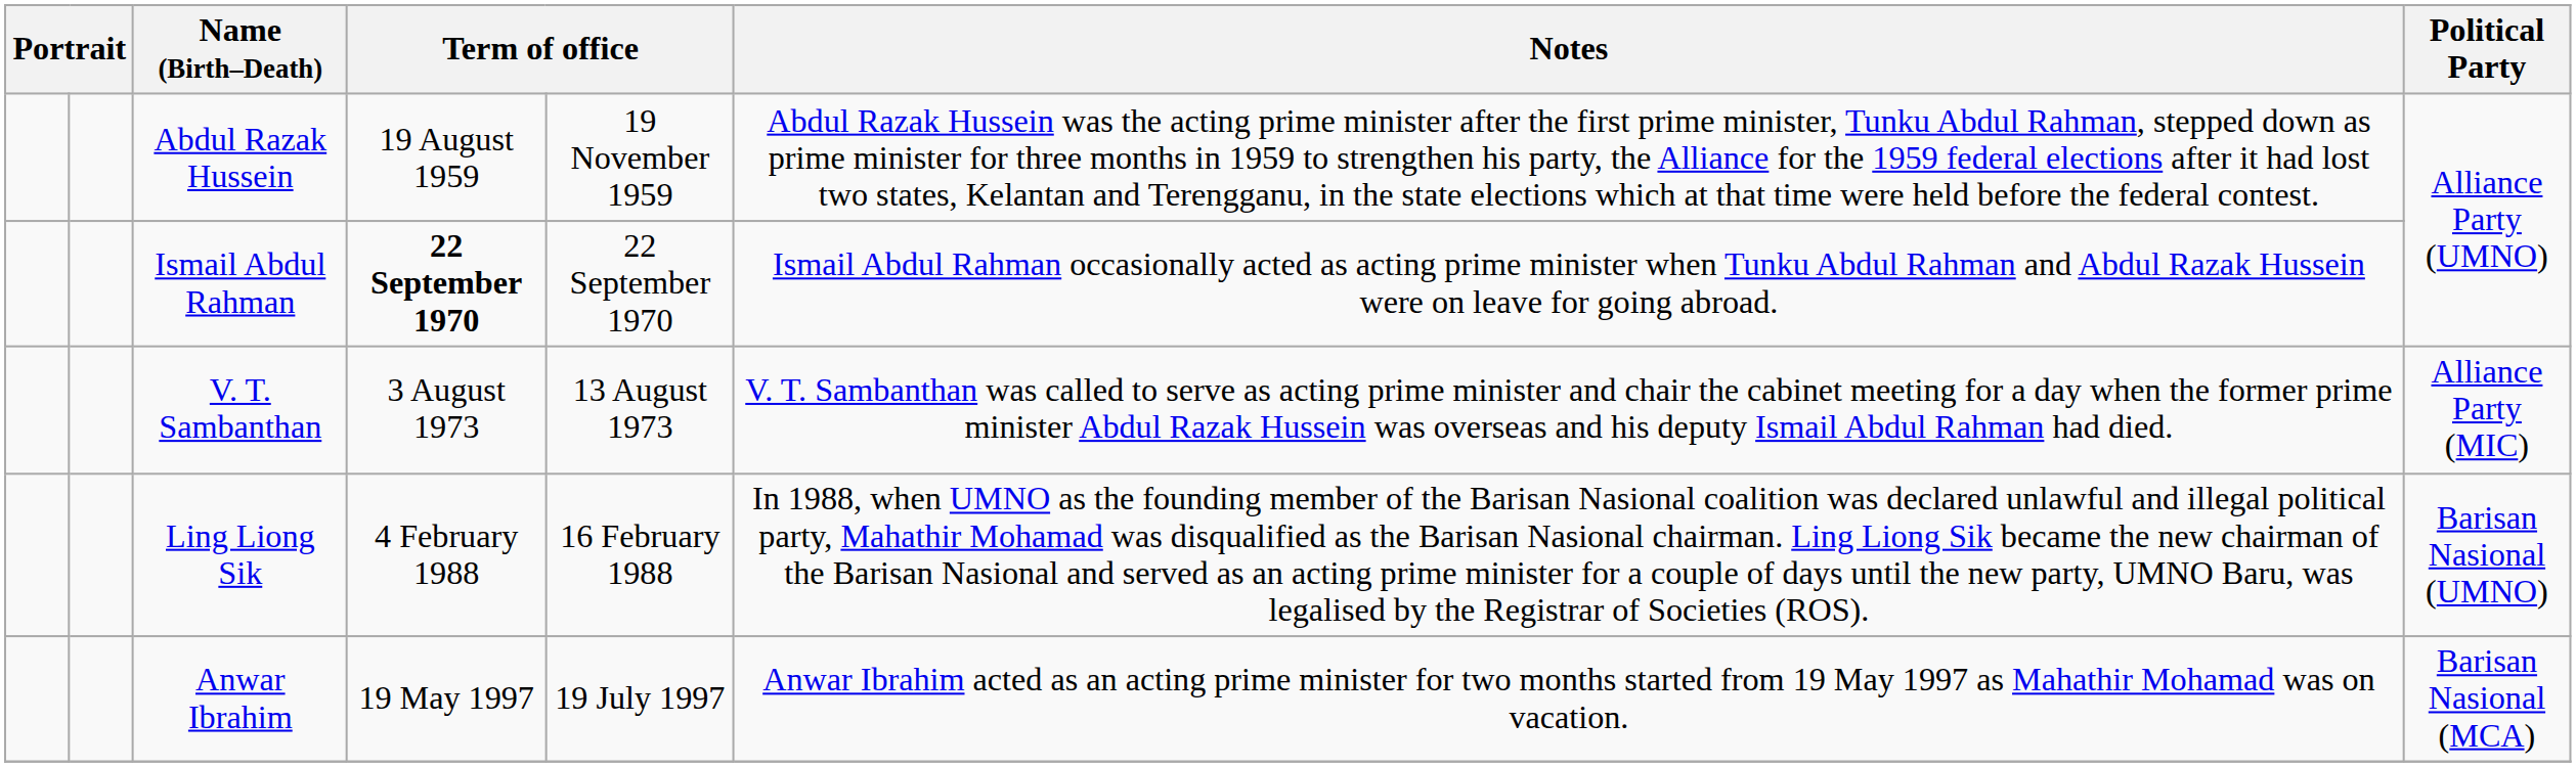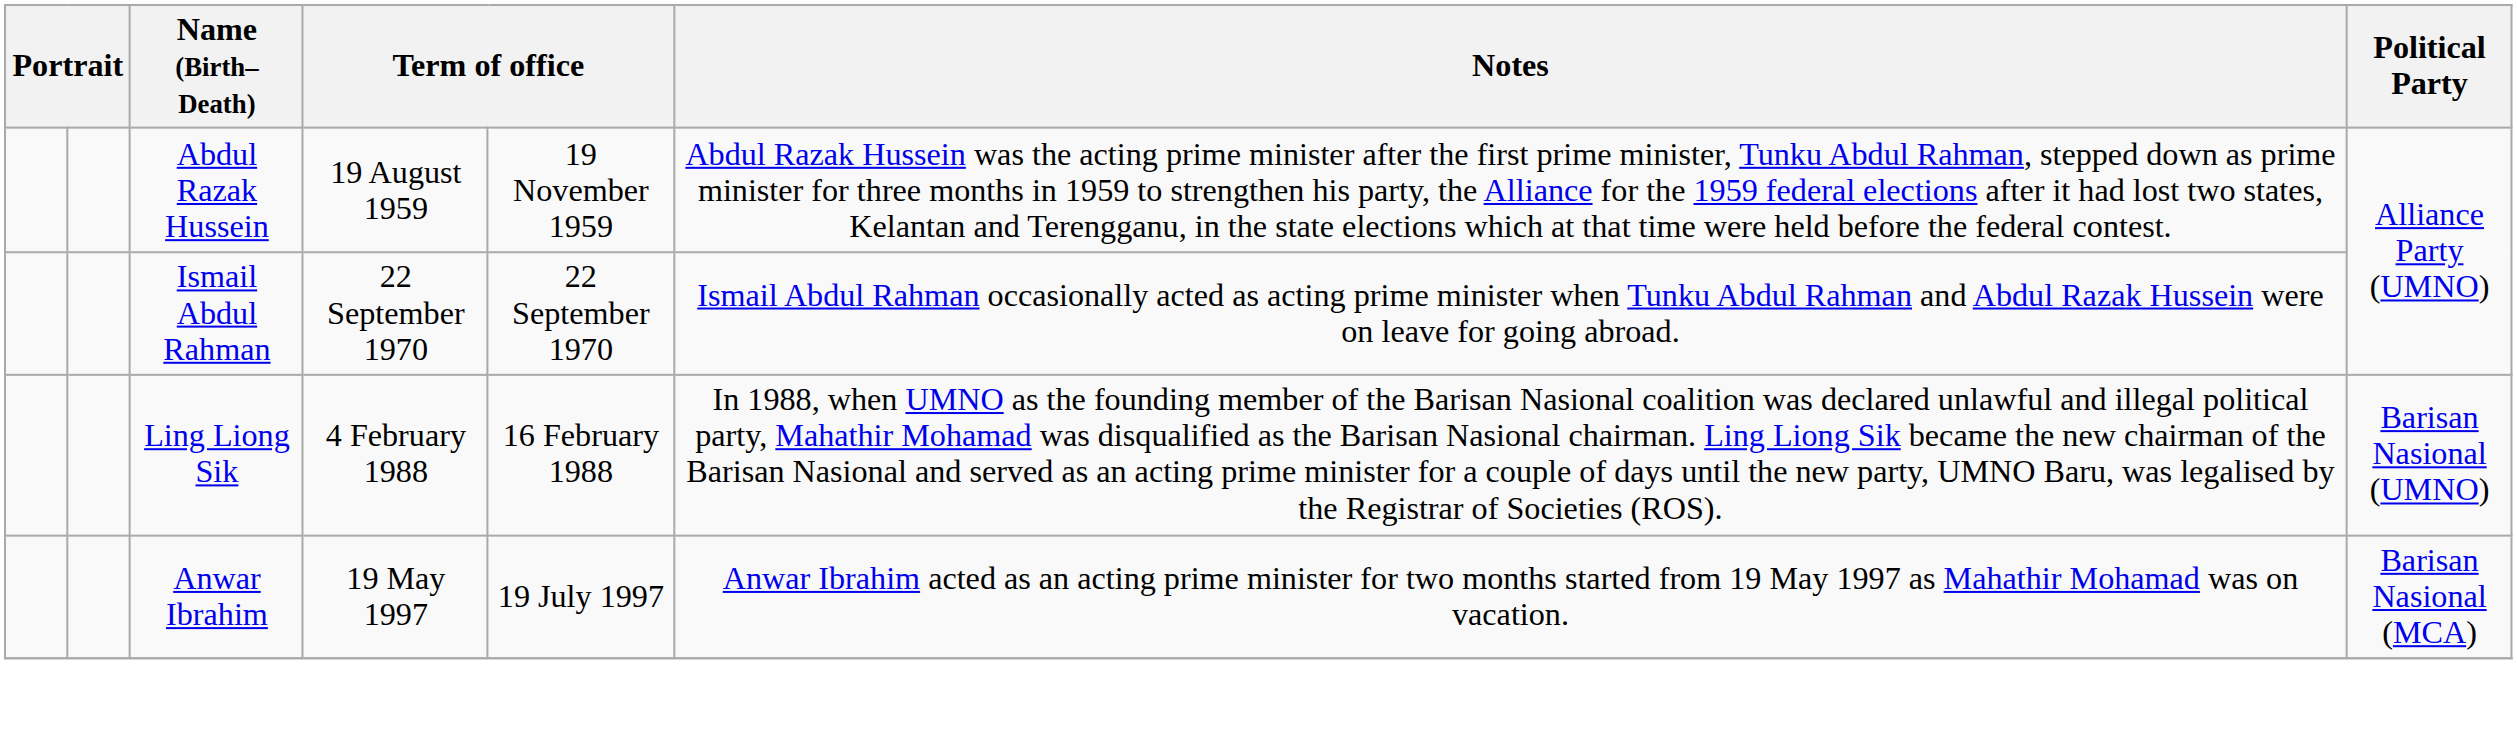Ismail Abdul Rahman | column 4: bold -> normal
- row: V. T. Sambanthan | 3 August 1973 | 13 August 1973 | V. T. Sambanthan was called to serve as acting prime minister and chair the cabinet meeting for a day when the former prime minister Abdul Razak Hussein was overseas and his deputy Ismail Abdul Rahman had died. | Alliance Party (MIC)
